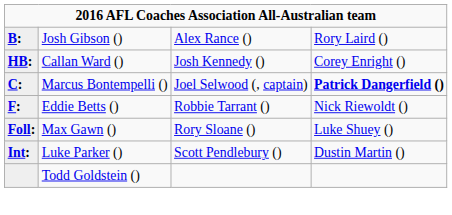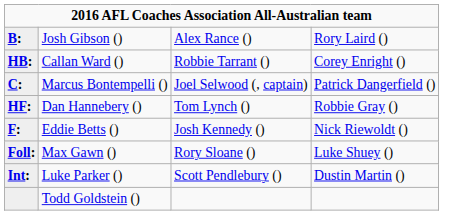HB: | column 3: Josh Kennedy () -> Robbie Tarrant ()
C: | column 4: bold -> normal
+ row: HF: | Dan Hannebery () | Tom Lynch () | Robbie Gray ()
F: | column 3: Robbie Tarrant () -> Josh Kennedy ()
